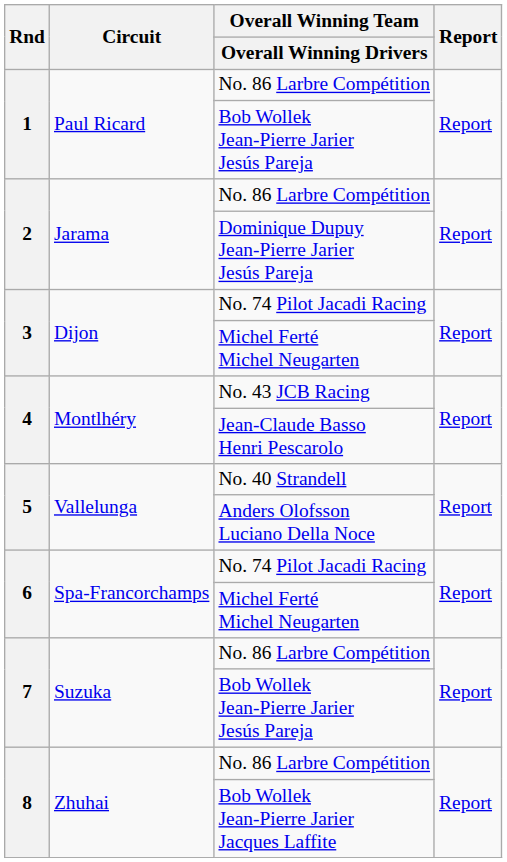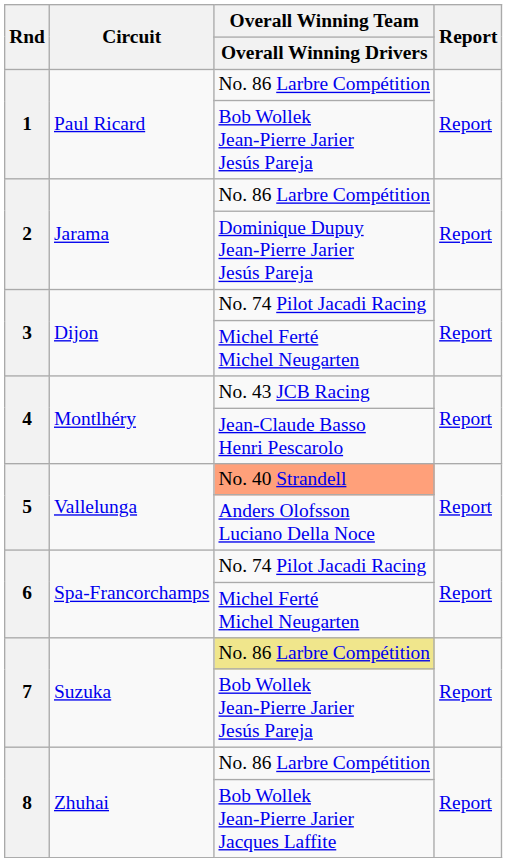No. 40 Strandell | Overall Winning Team / Overall Winning Drivers: no background -> lightsalmon background
7 / No. 86 Larbre Compétition | Overall Winning Team / Overall Winning Drivers: no background -> khaki background
